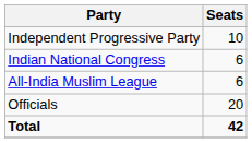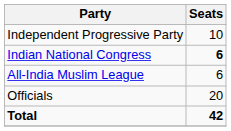Indian National Congress | Seats: normal -> bold
